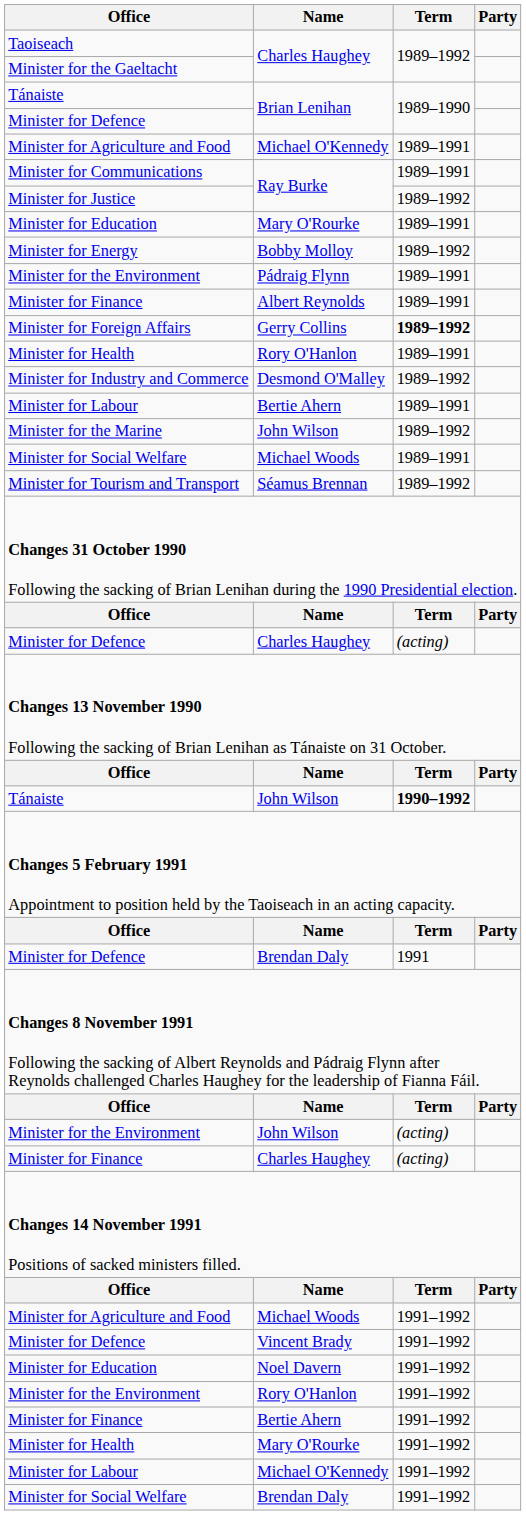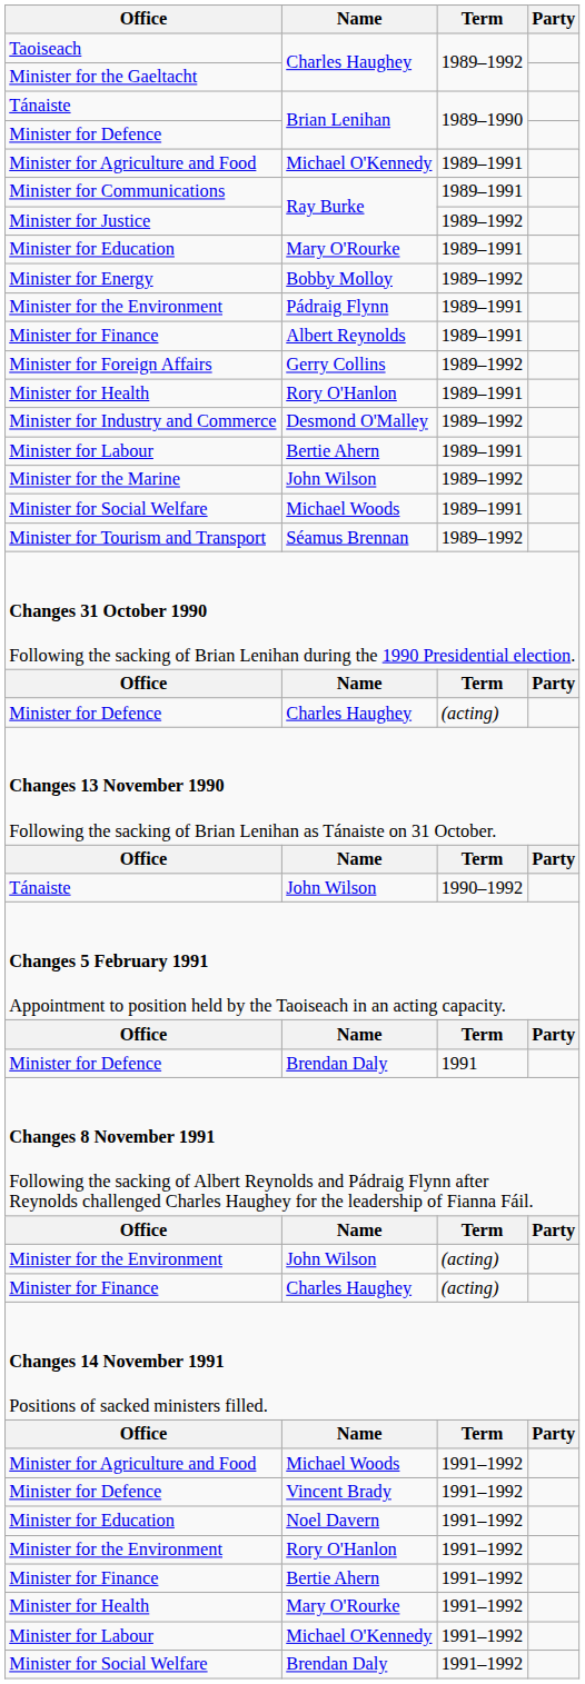Minister for Foreign Affairs | Term: bold -> normal
Tánaiste / John Wilson | Term: bold -> normal
